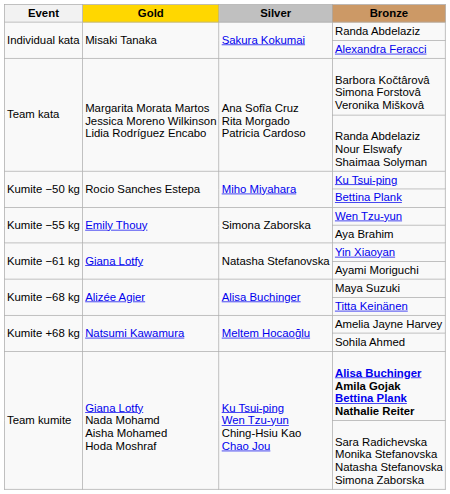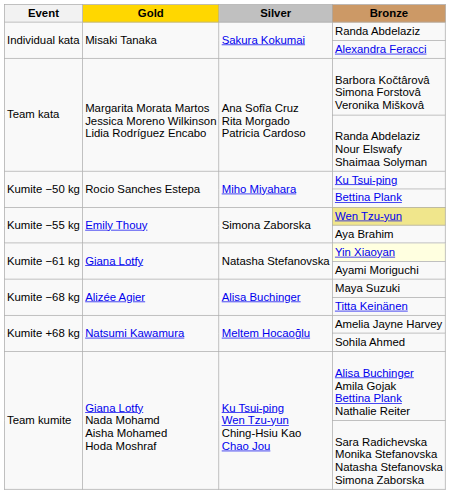Wen Tzu-yun | Bronze: no background -> khaki background
Yin Xiaoyan | Bronze: no background -> lightyellow background
Alisa Buchinger Amila Gojak Bettina Plank Nathalie Reiter | Bronze: bold -> normal
